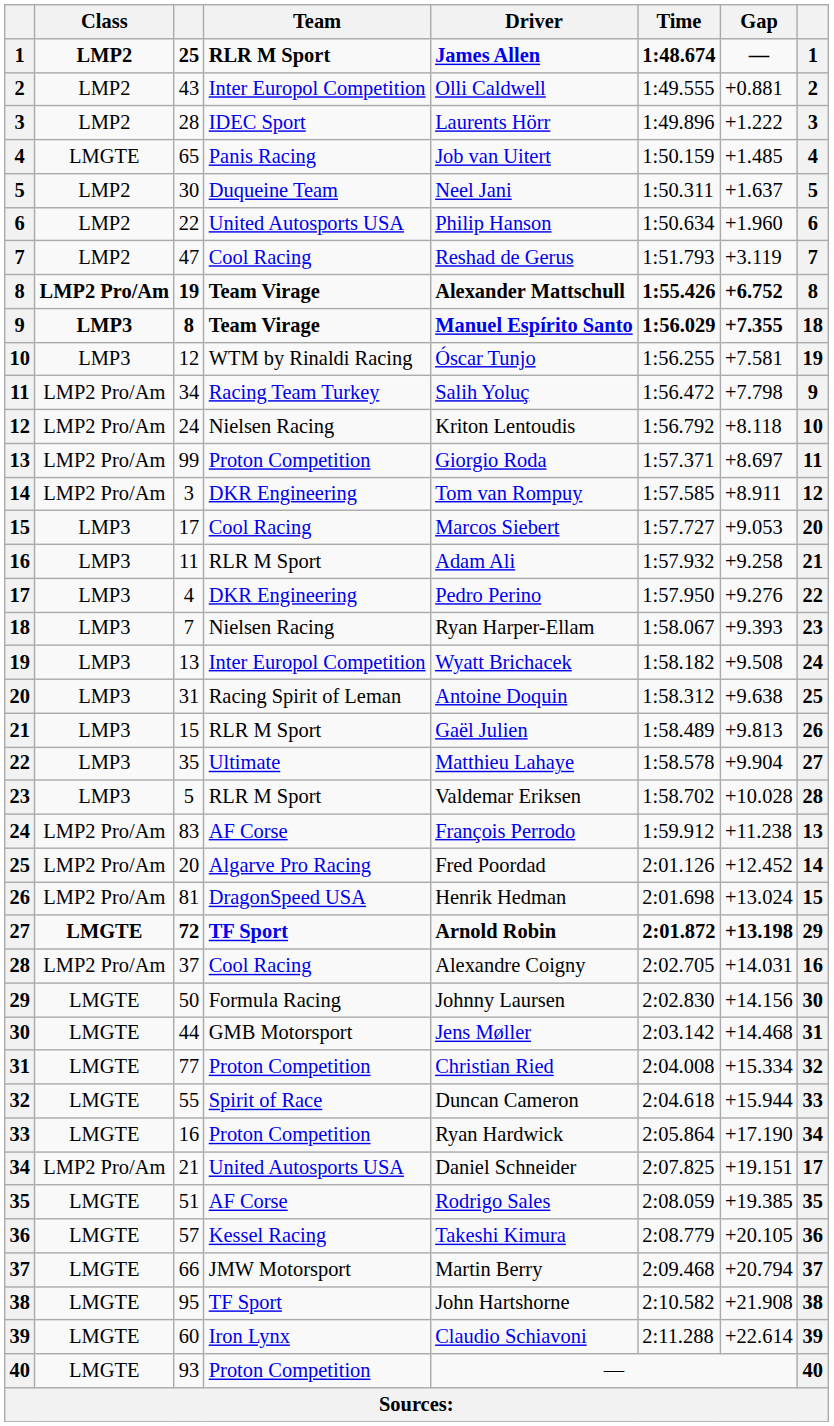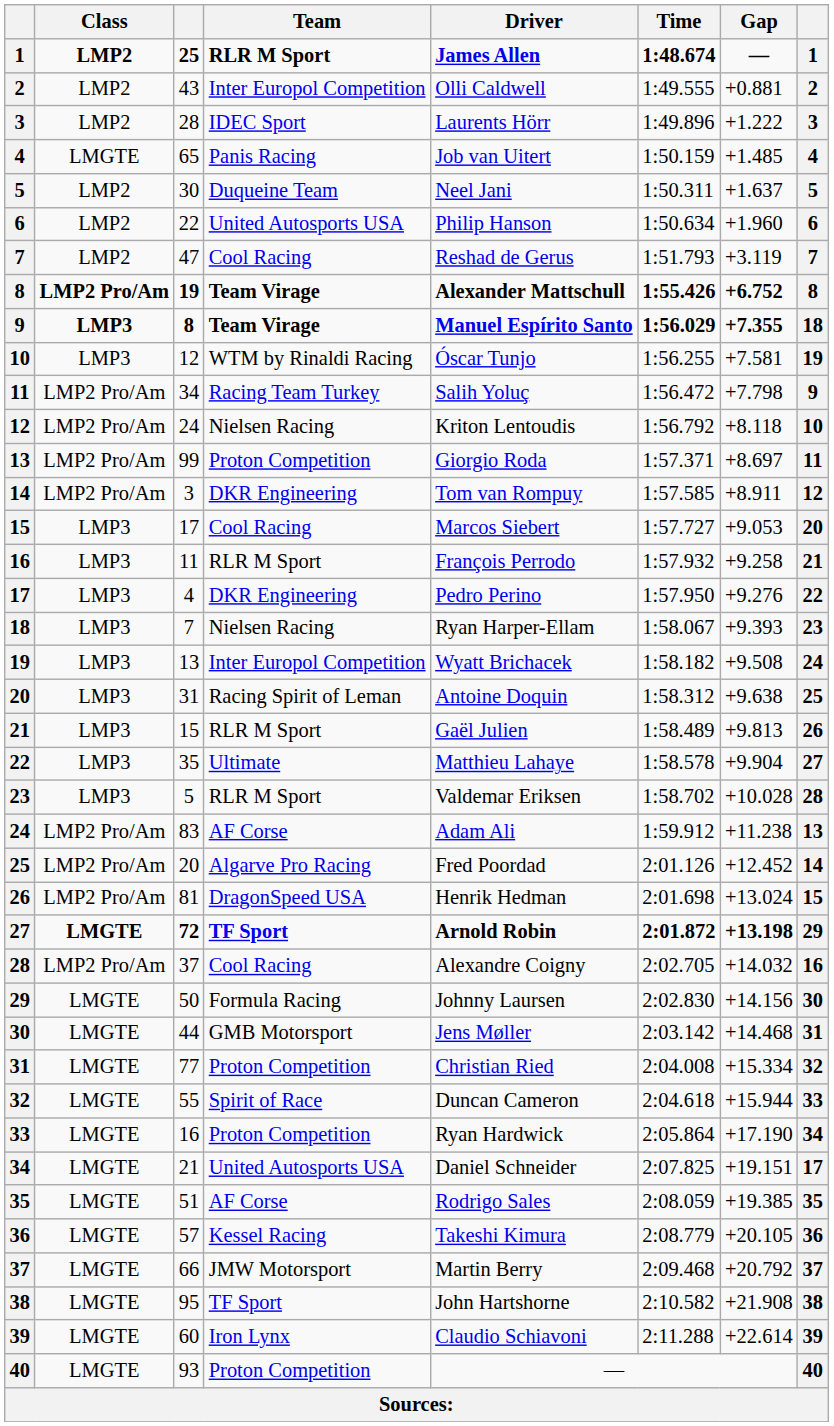row 17 | Driver: Adam Ali -> François Perrodo
row 25 | Driver: François Perrodo -> Adam Ali
row 29 | Gap: +14.031 -> +14.032
row 35 | Class: LMP2 Pro/Am -> LMGTE
row 38 | Gap: +20.794 -> +20.792
